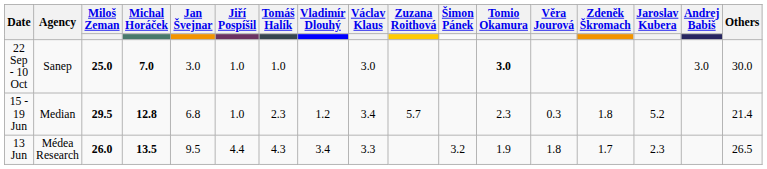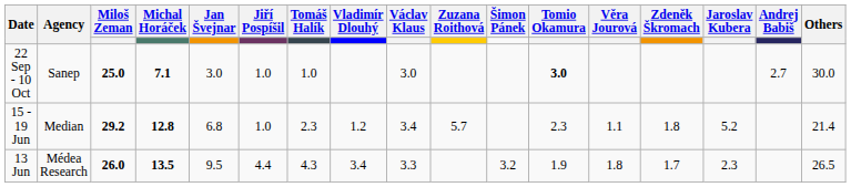22 Sep - 10 Oct | Michal Horáček: 7.0 -> 7.1
22 Sep - 10 Oct | Andrej Babiš: 3.0 -> 2.7
15 - 19 Jun | Miloš Zeman: 29.5 -> 29.2
15 - 19 Jun | Věra Jourová: 0.3 -> 1.1
